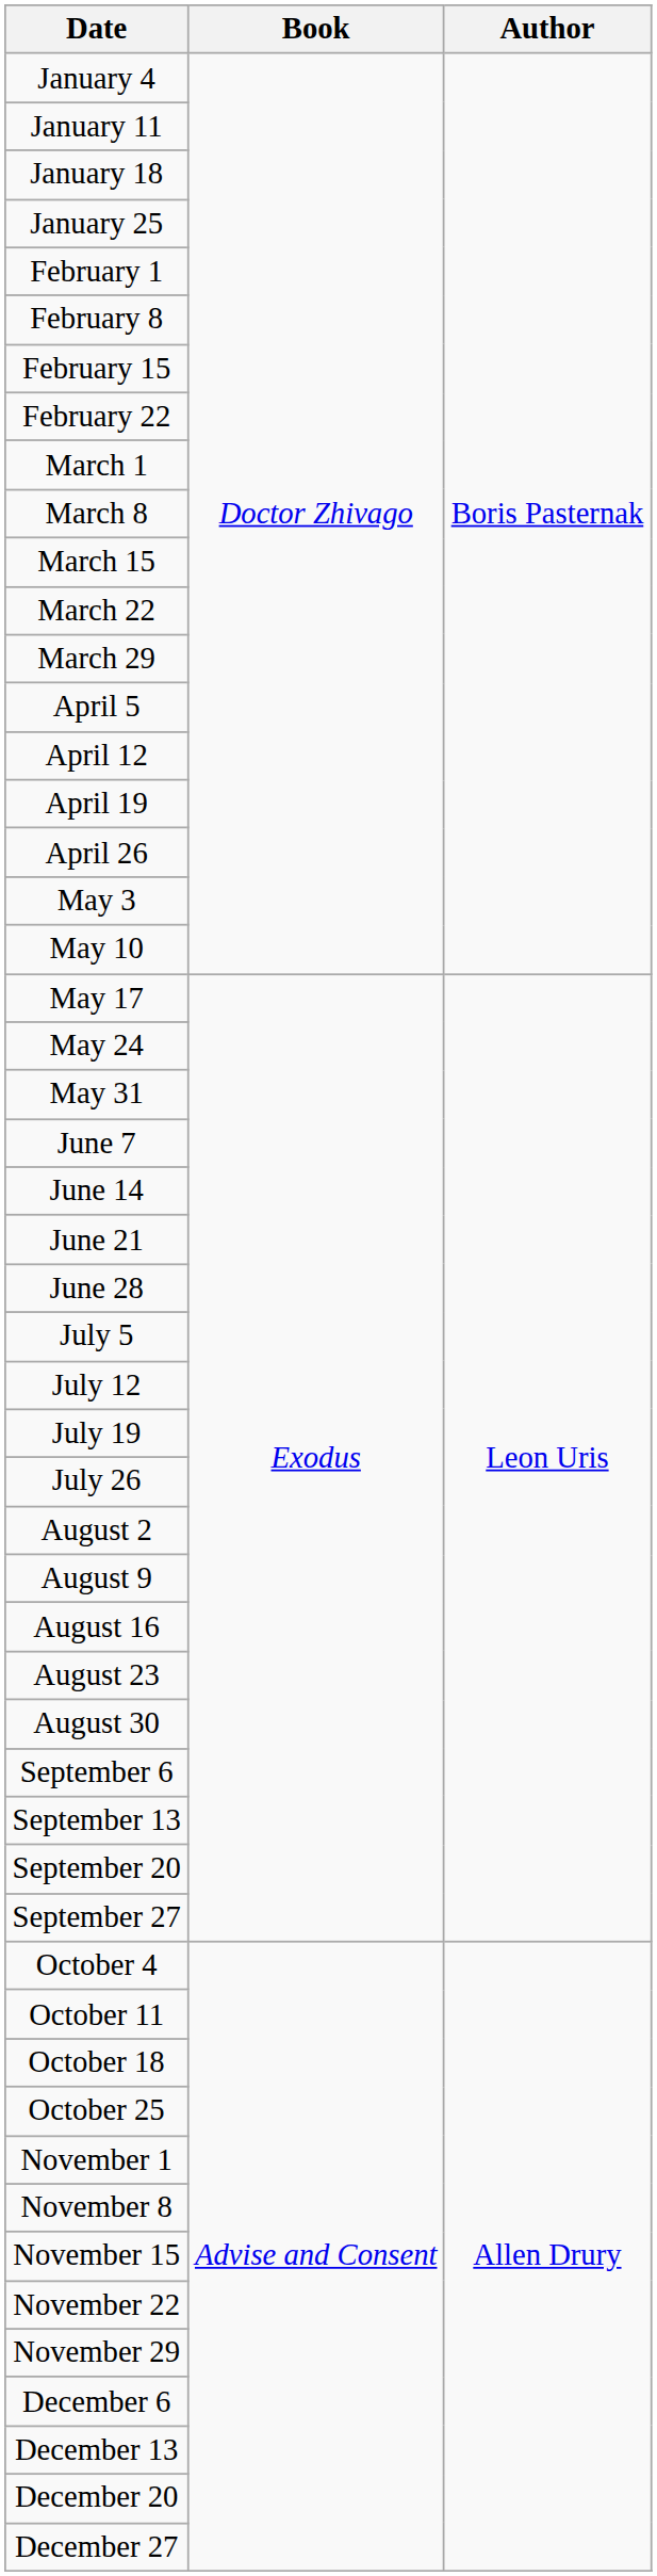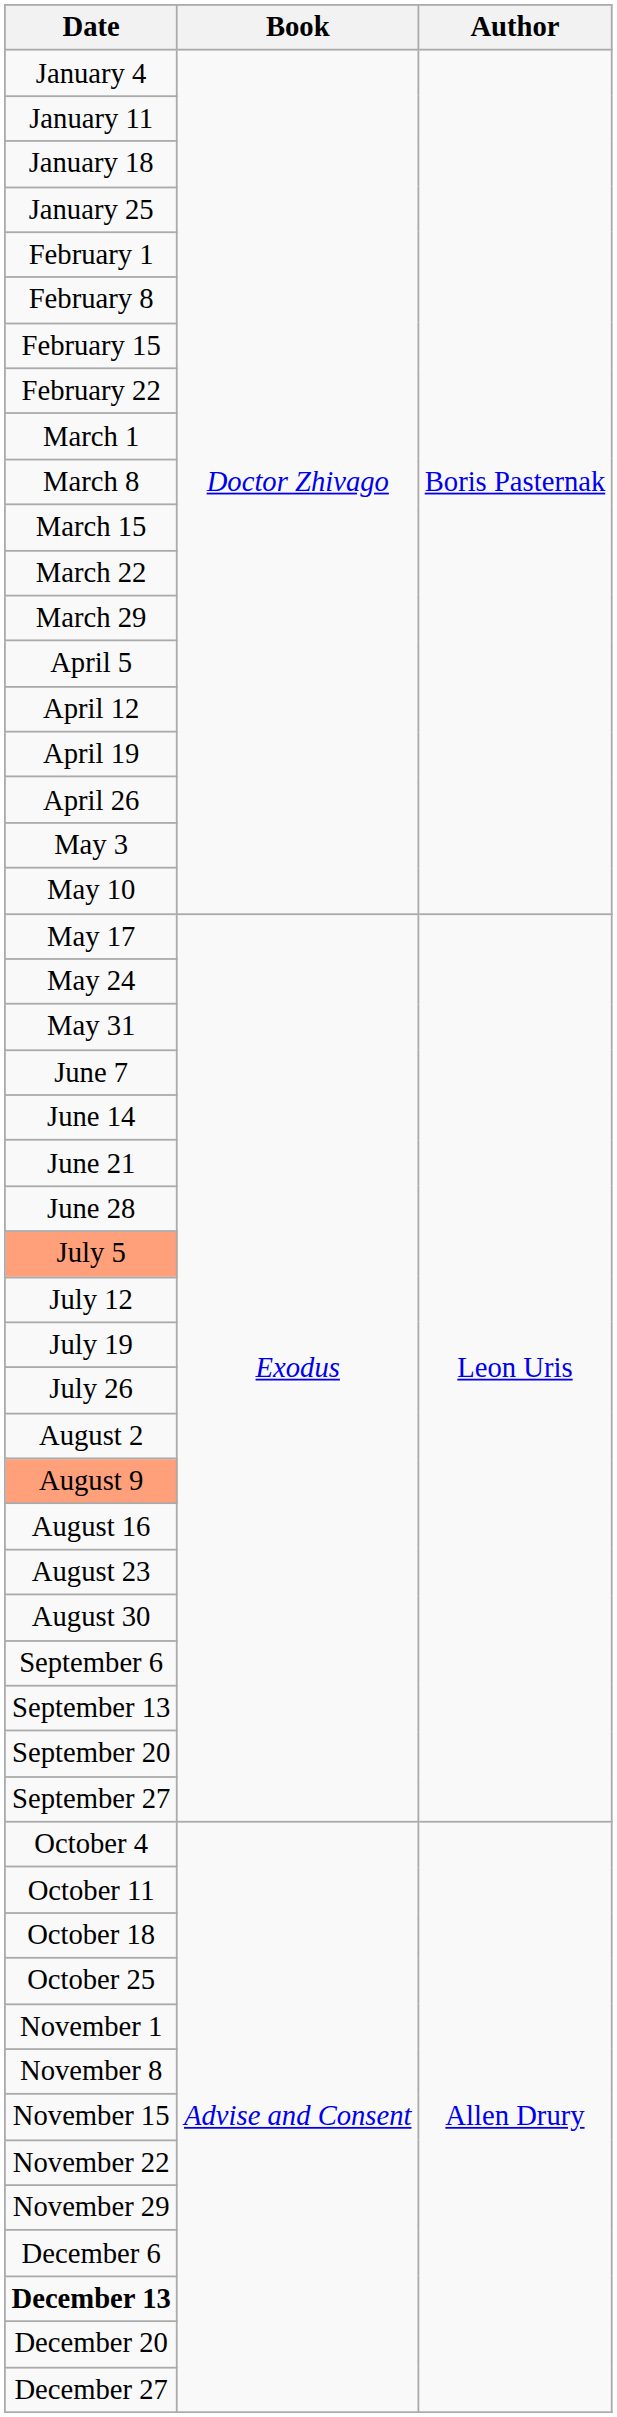July 5 | Date: no background -> lightsalmon background
August 9 | Date: no background -> lightsalmon background
December 13 | Date: normal -> bold
